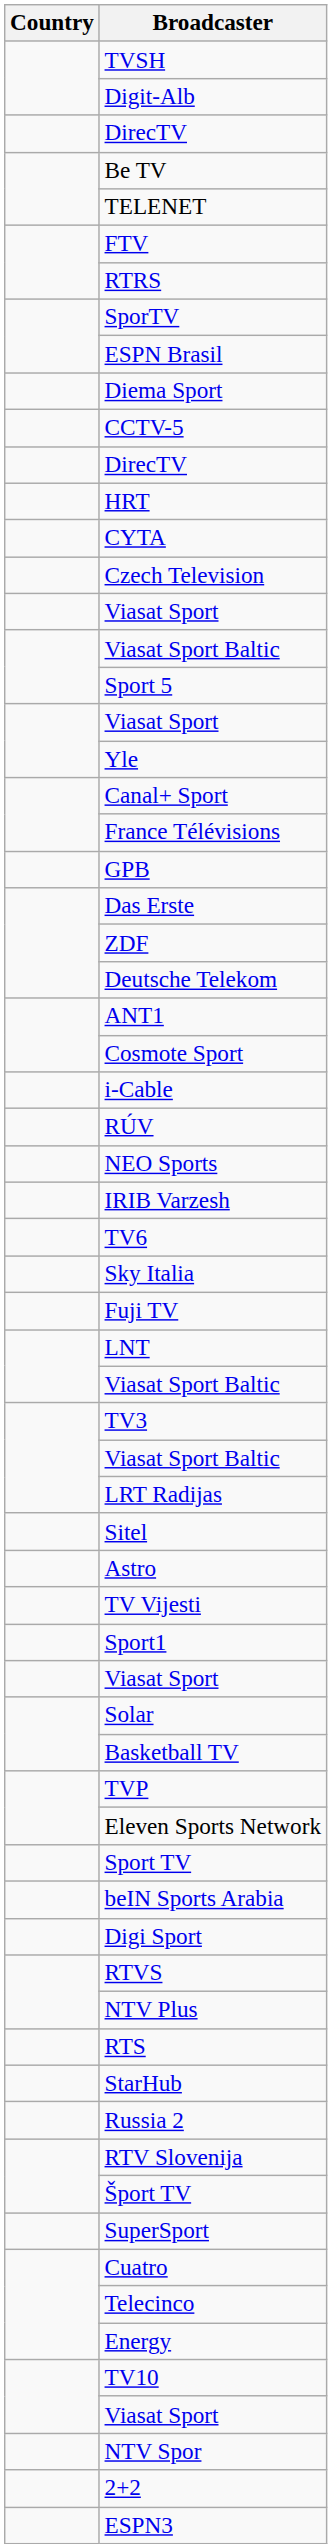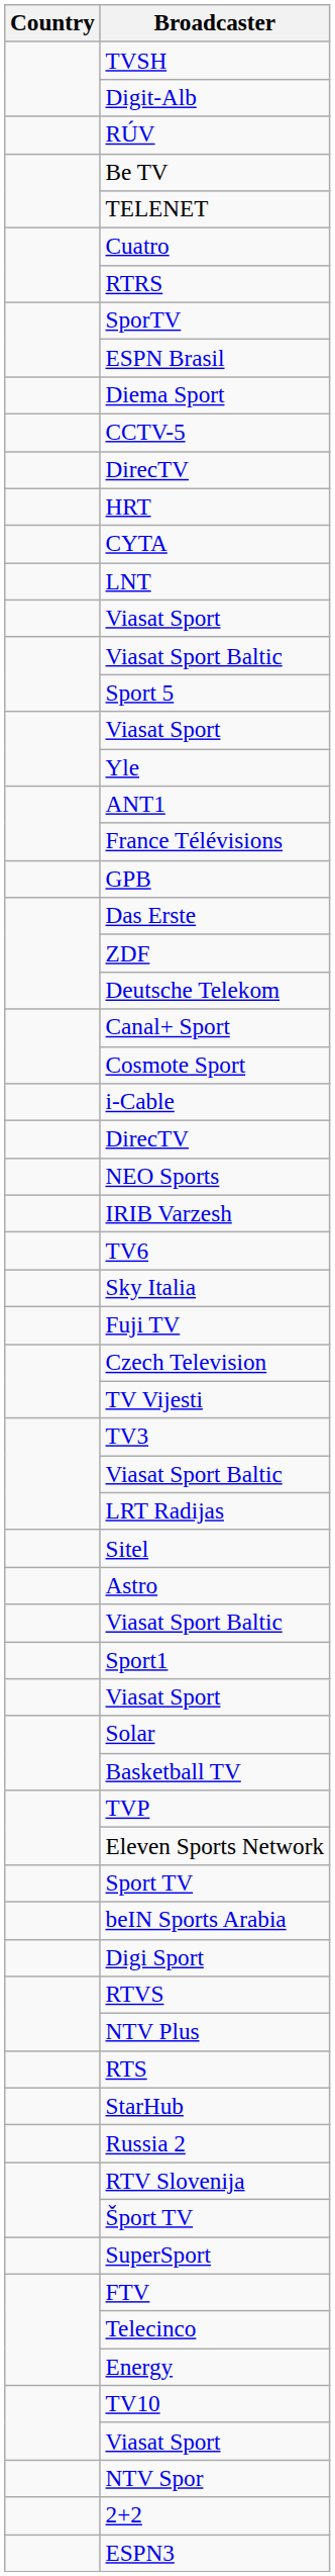row 4 | Broadcaster: DirecTV -> RÚV
row 7 | Broadcaster: FTV -> Cuatro
row 16 | Broadcaster: Czech Television -> LNT
row 22 | Broadcaster: Canal+ Sport -> ANT1
row 28 | Broadcaster: ANT1 -> Canal+ Sport
row 31 | Broadcaster: RÚV -> DirecTV
row 37 | Broadcaster: LNT -> Czech Television
row 38 | Broadcaster: Viasat Sport Baltic -> TV Vijesti
row 44 | Broadcaster: TV Vijesti -> Viasat Sport Baltic
row 62 | Broadcaster: Cuatro -> FTV
